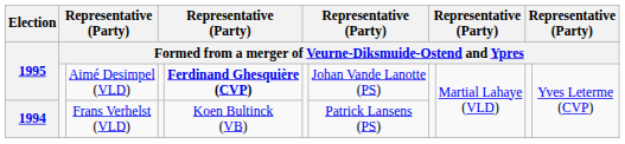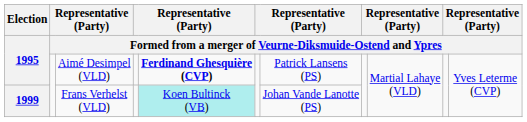Aimé Desimpel (VLD) | column 7: Johan Vande Lanotte (PS) -> Patrick Lansens (PS)
Frans Verhelst (VLD) | Election / 1995: 1994 -> 1999
Frans Verhelst (VLD) | column 5: no background -> paleturquoise background
Frans Verhelst (VLD) | column 7: Patrick Lansens (PS) -> Johan Vande Lanotte (PS)
